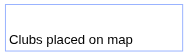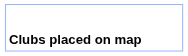row 1 | column 1: normal -> bold
